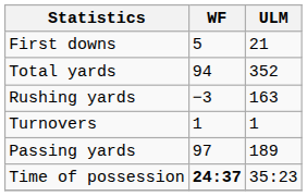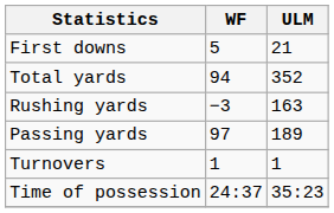rows swapped: Passing yards <-> Turnovers
Time of possession | WF: bold -> normal
